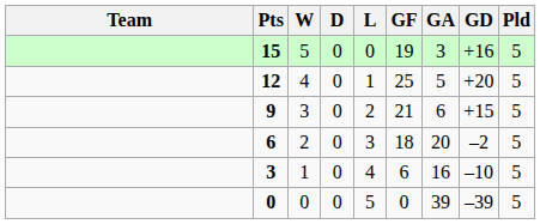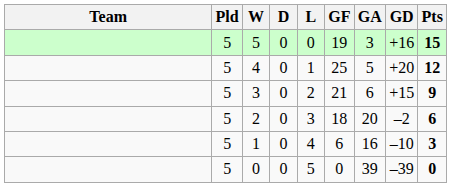columns swapped: Pld <-> Pts
